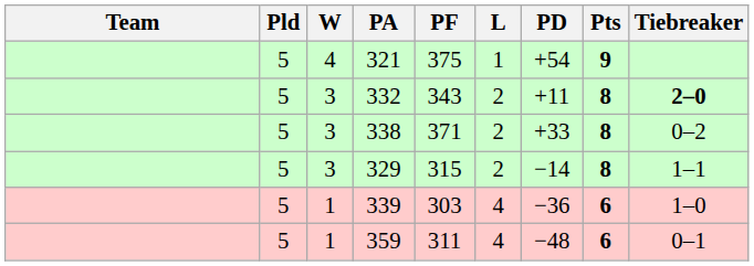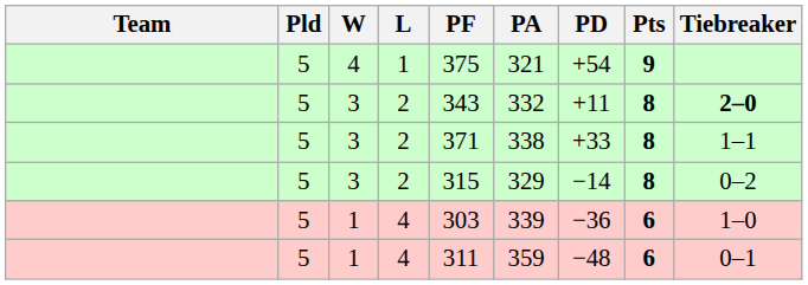columns swapped: L <-> PA
row 4 | Tiebreaker: 0–2 -> 1–1
row 5 | Tiebreaker: 1–1 -> 0–2
